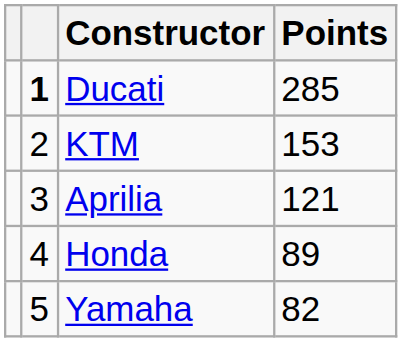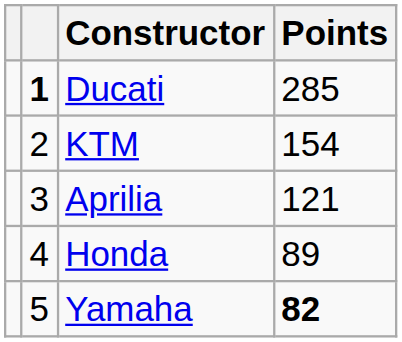KTM | Points: 153 -> 154
Yamaha | Points: normal -> bold
